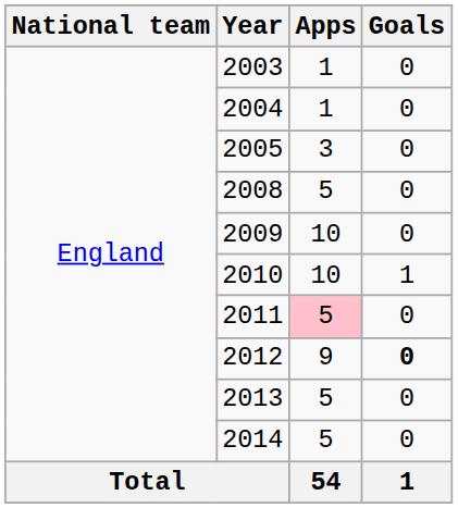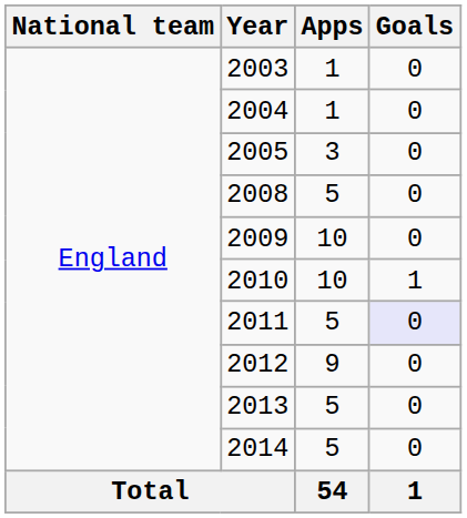2011 | Apps: pink background -> no background
2011 | Goals: no background -> lavender background
2012 | Goals: bold -> normal
